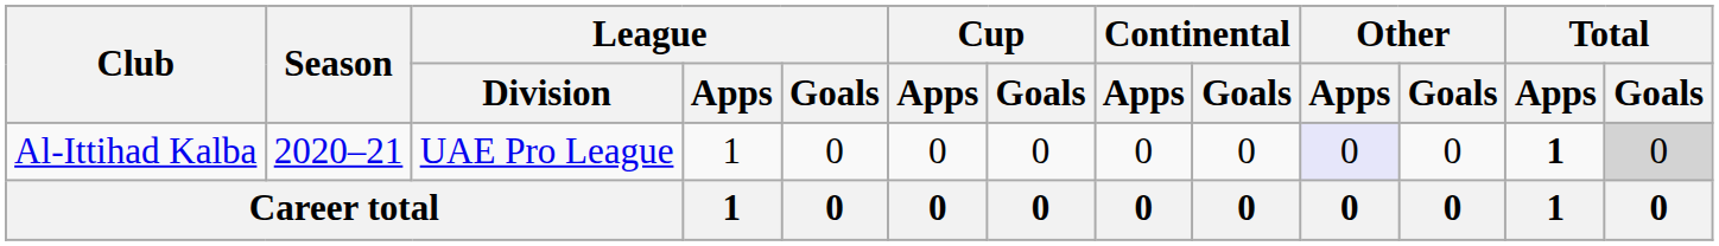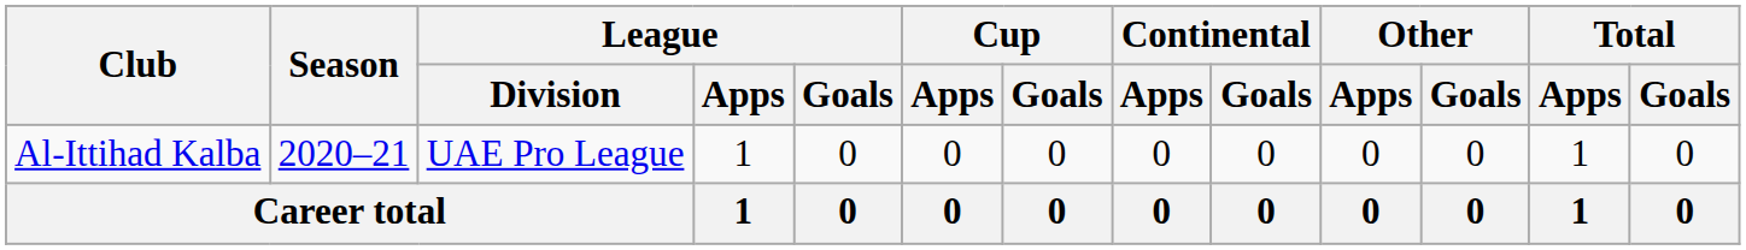Al-Ittihad Kalba | Other / Apps: lavender background -> no background
Al-Ittihad Kalba | Total / Apps: bold -> normal
Al-Ittihad Kalba | Total / Goals: lightgrey background -> no background
